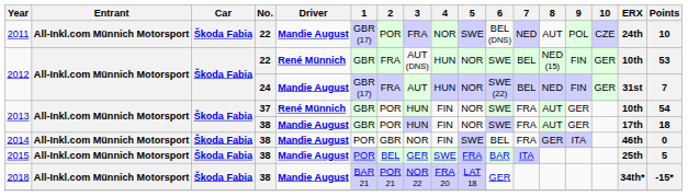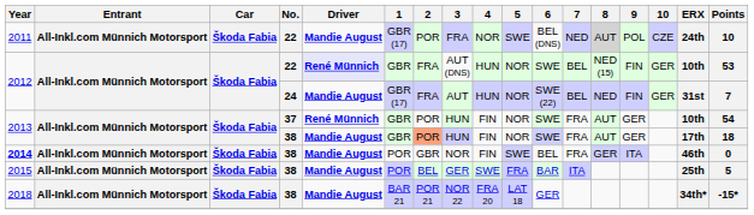row 2 | 8: no background -> lightgrey background
row 3 | Driver: no background -> lavender background
row 6 | 2: no background -> lightsalmon background
row 7 | Year: normal -> bold
